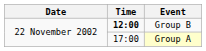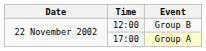Group B | Time: bold -> normal
